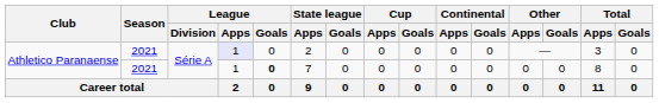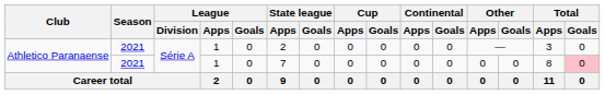row 3 | League / Apps: lavender background -> no background
row 4 | League / Goals: bold -> normal
row 4 | Total / Goals: no background -> pink background
